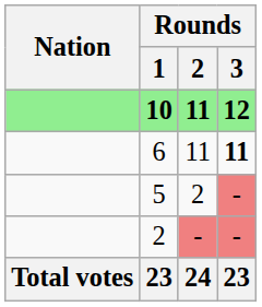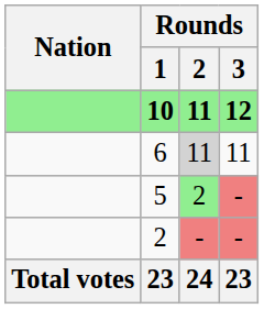6 | Rounds / 2: no background -> lightgrey background
6 | Rounds / 3: bold -> normal
5 | Rounds / 2: no background -> lightgreen background
